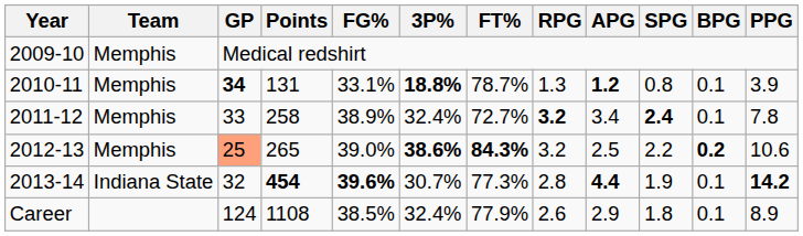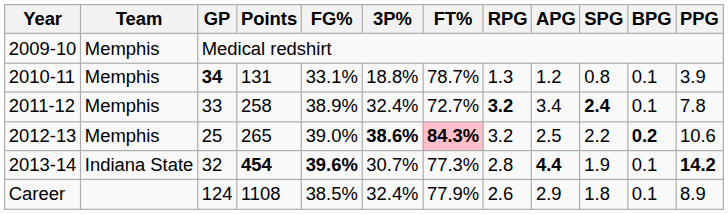2010-11 | 3P%: bold -> normal
2010-11 | APG: bold -> normal
2012-13 | GP: lightsalmon background -> no background
2012-13 | FT%: no background -> pink background
